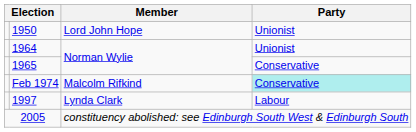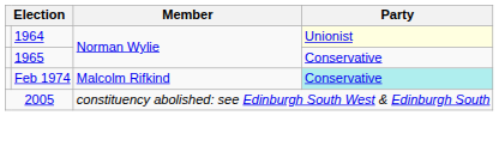- row: 1950 | Lord John Hope | Unionist
1964 | Party: no background -> lightyellow background
- row: 1997 | Lynda Clark | Labour
